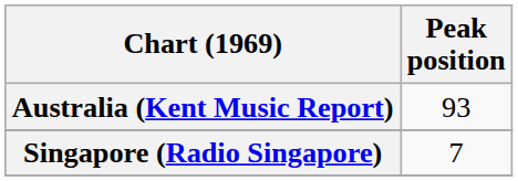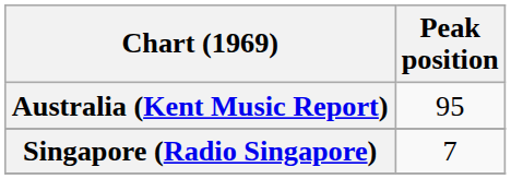Australia (Kent Music Report) | Peak position: 93 -> 95
